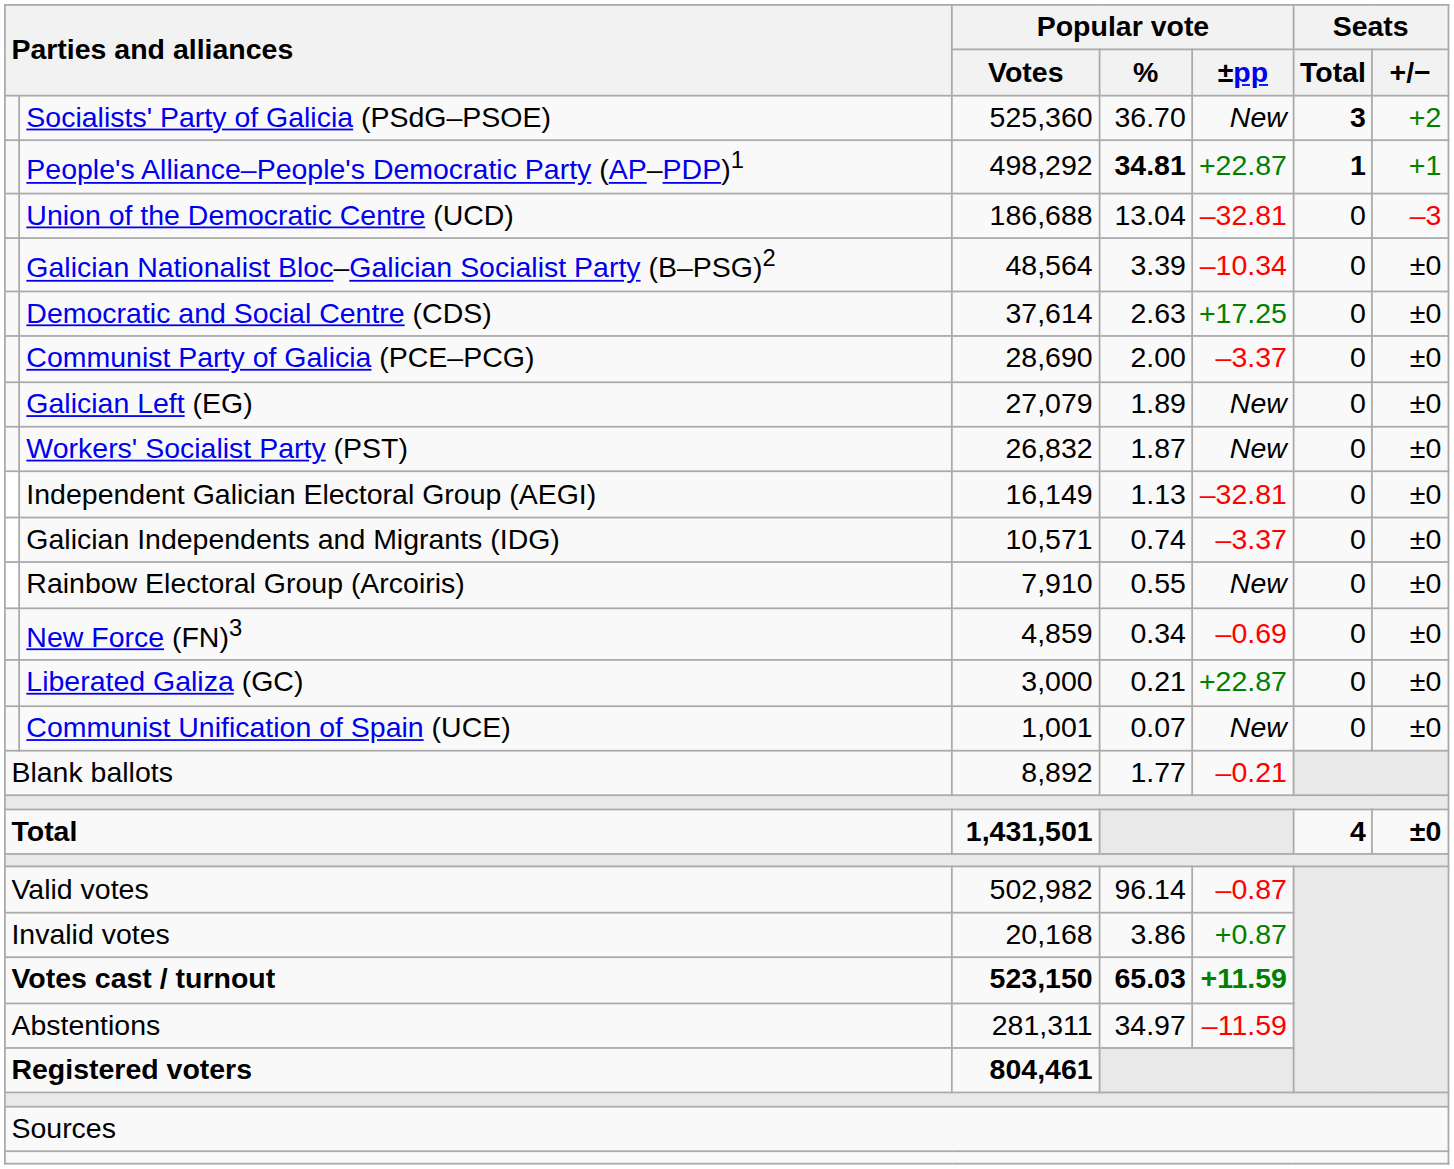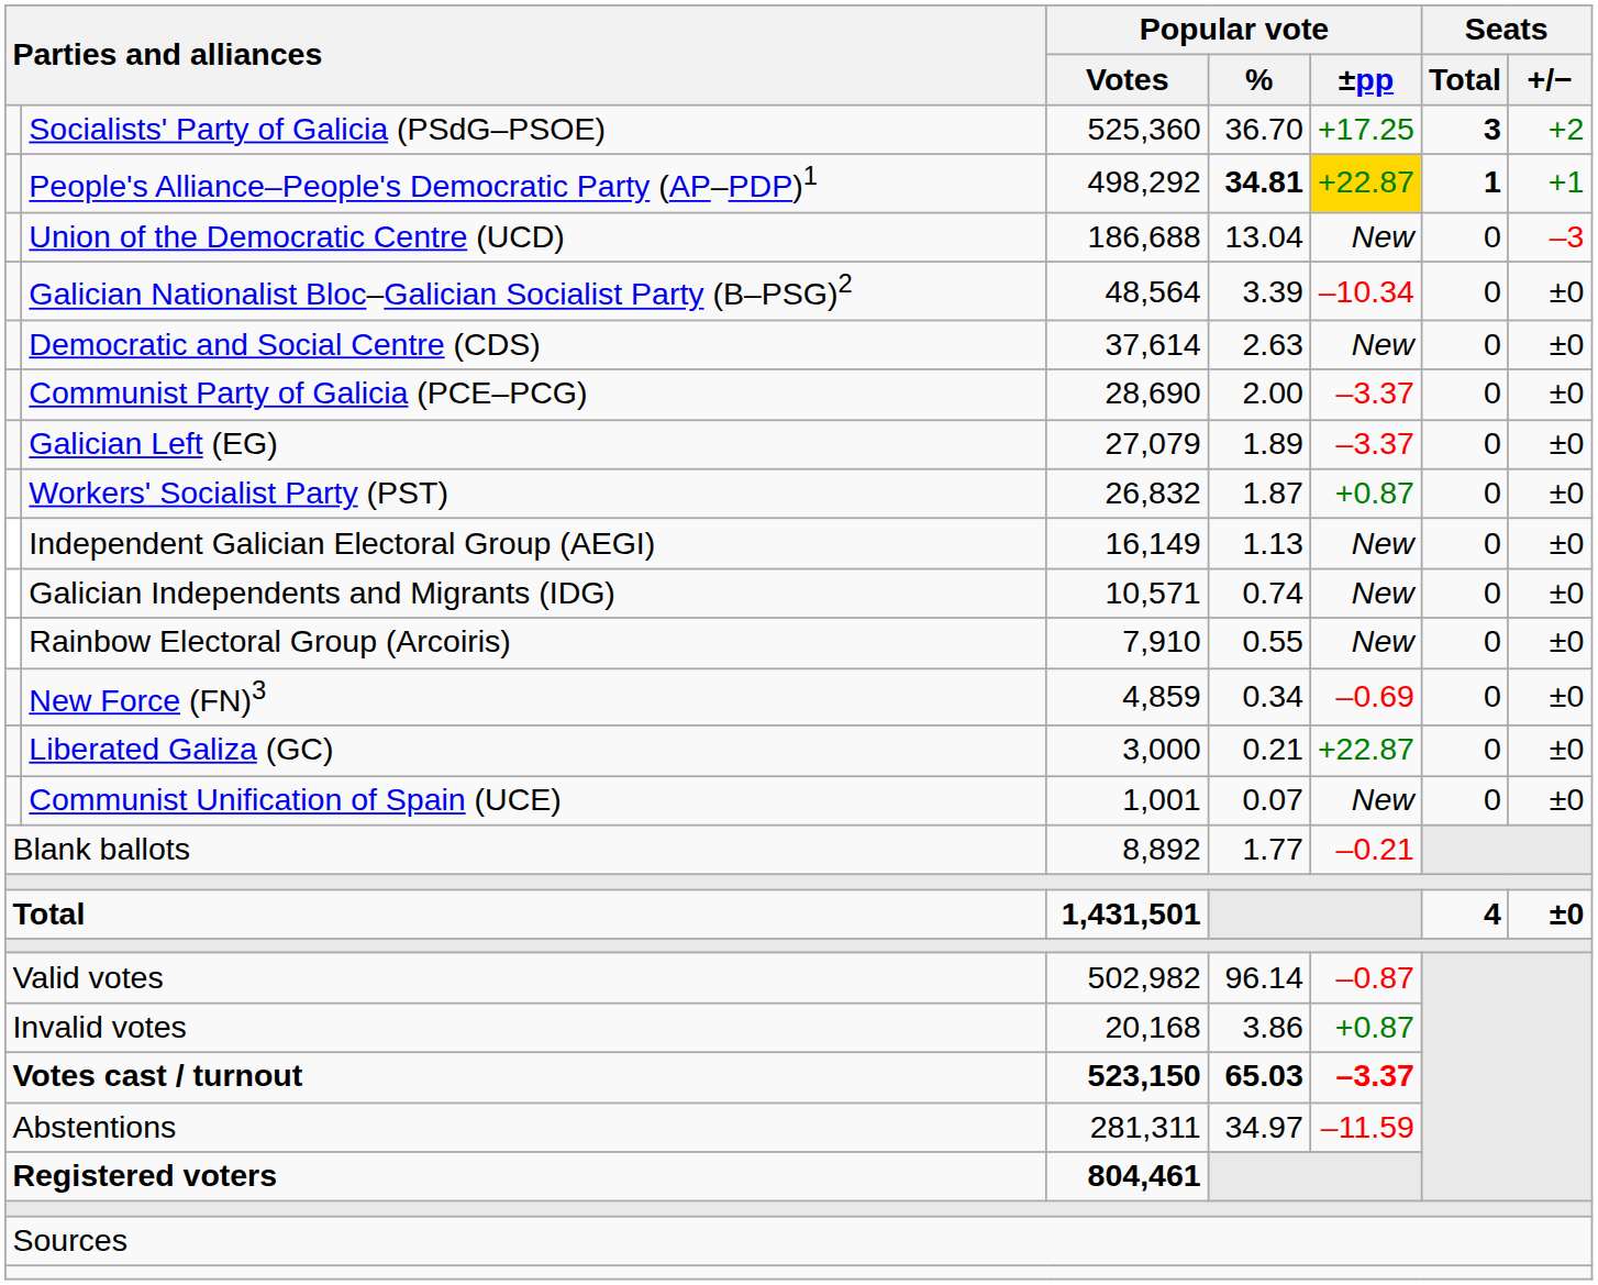Socialists' Party of Galicia (PSdG–PSOE) | Popular vote / ±pp: New -> +17.25
People's Alliance–People's Democratic Party (AP–PDP)1 | Popular vote / ±pp: no background -> gold background
Union of the Democratic Centre (UCD) | Popular vote / ±pp: –32.81 -> New
Democratic and Social Centre (CDS) | Popular vote / ±pp: +17.25 -> New
Galician Left (EG) | Popular vote / ±pp: New -> –3.37
Workers' Socialist Party (PST) | Popular vote / ±pp: New -> +0.87
Independent Galician Electoral Group (AEGI) | Popular vote / ±pp: –32.81 -> New
Galician Independents and Migrants (IDG) | Popular vote / ±pp: –3.37 -> New
Votes cast / turnout | Popular vote / ±pp: +11.59 -> –3.37
